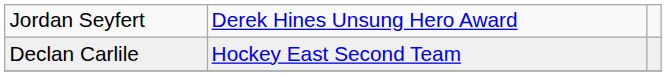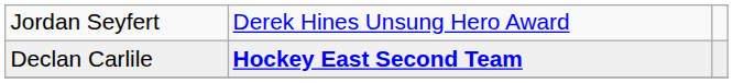Declan Carlile | column 2: normal -> bold
